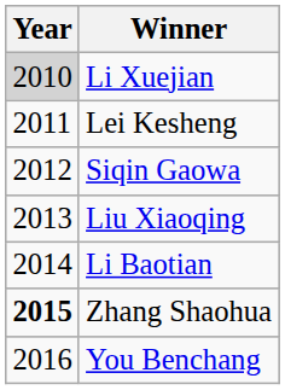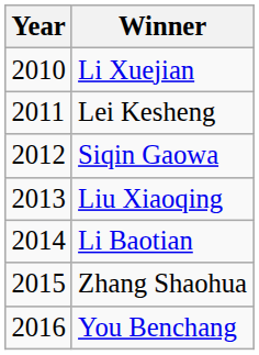Li Xuejian | Year: lightgrey background -> no background
Zhang Shaohua | Year: bold -> normal
